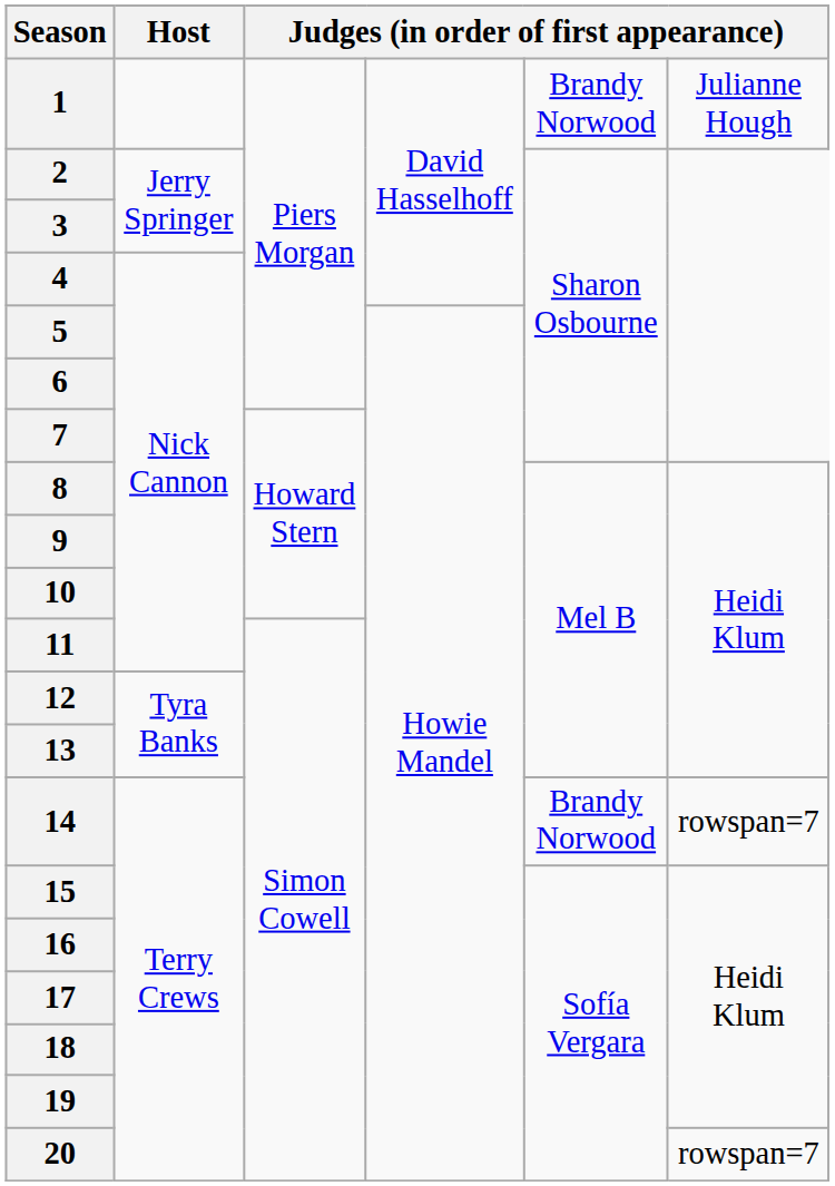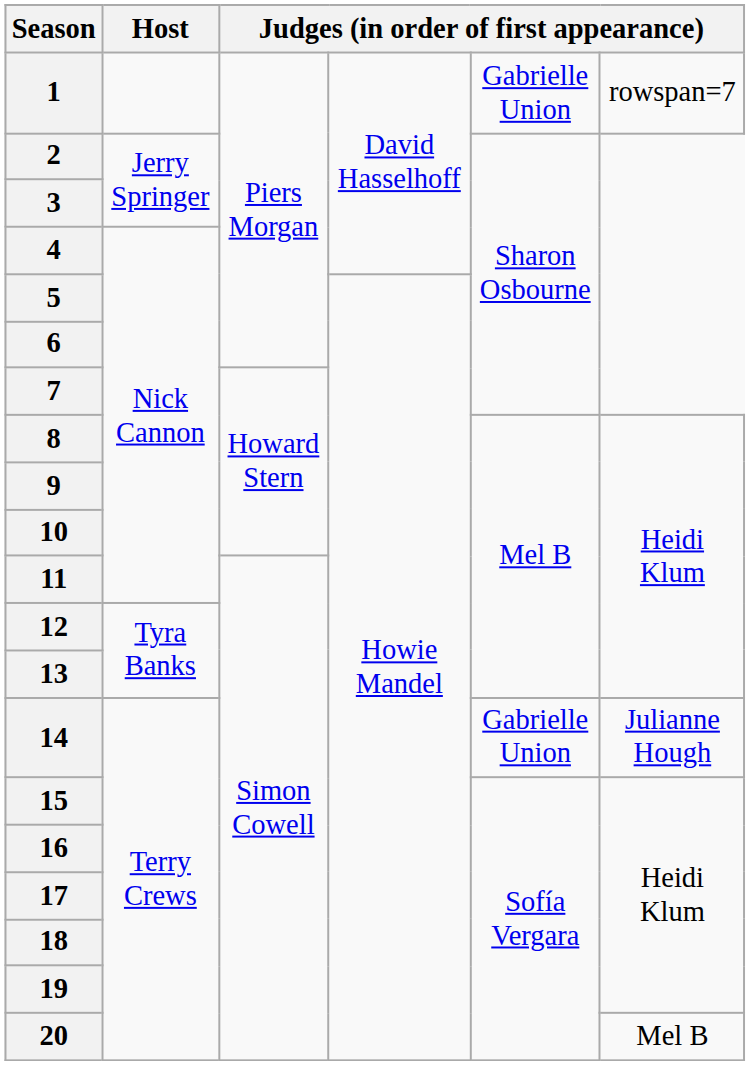1 | column 5: Brandy Norwood -> Gabrielle Union
1 | column 6: Julianne Hough -> rowspan=7
14 | column 5: Brandy Norwood -> Gabrielle Union
14 | column 6: rowspan=7 -> Julianne Hough
20 | column 6: rowspan=7 -> Mel B
